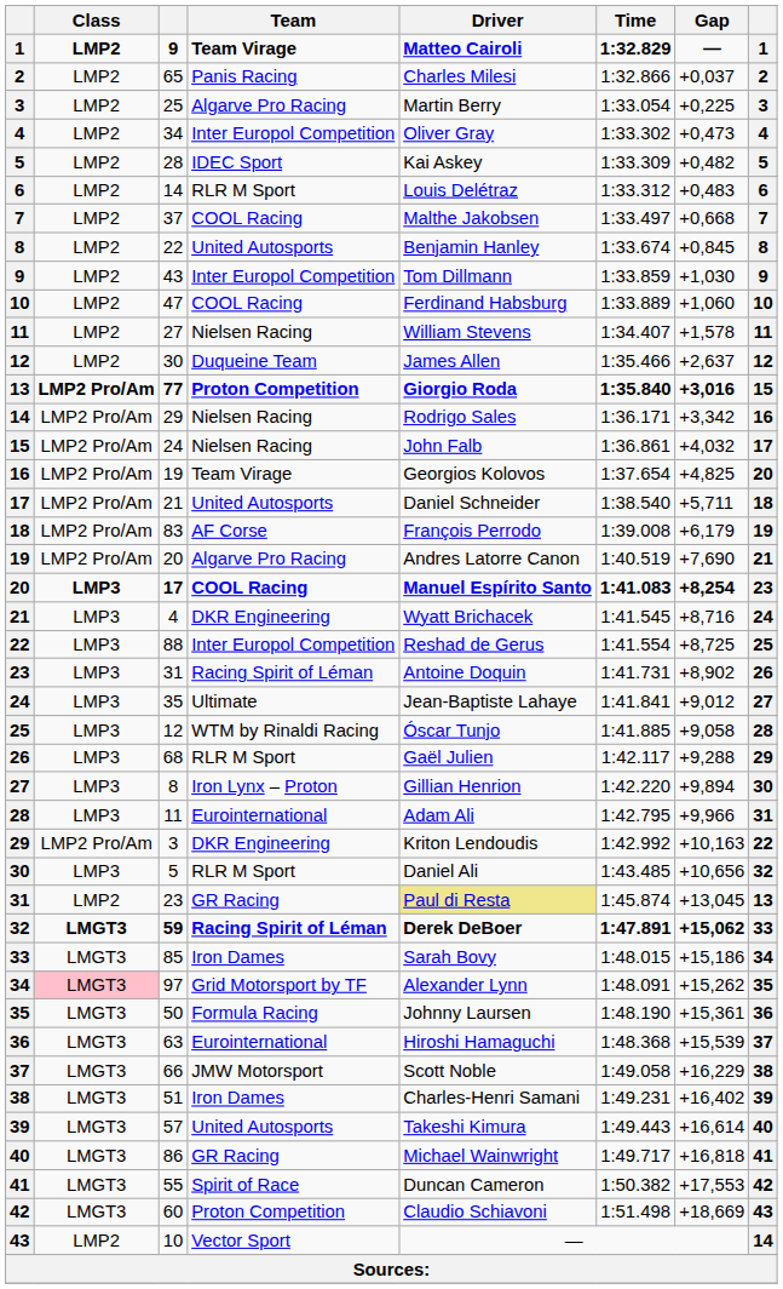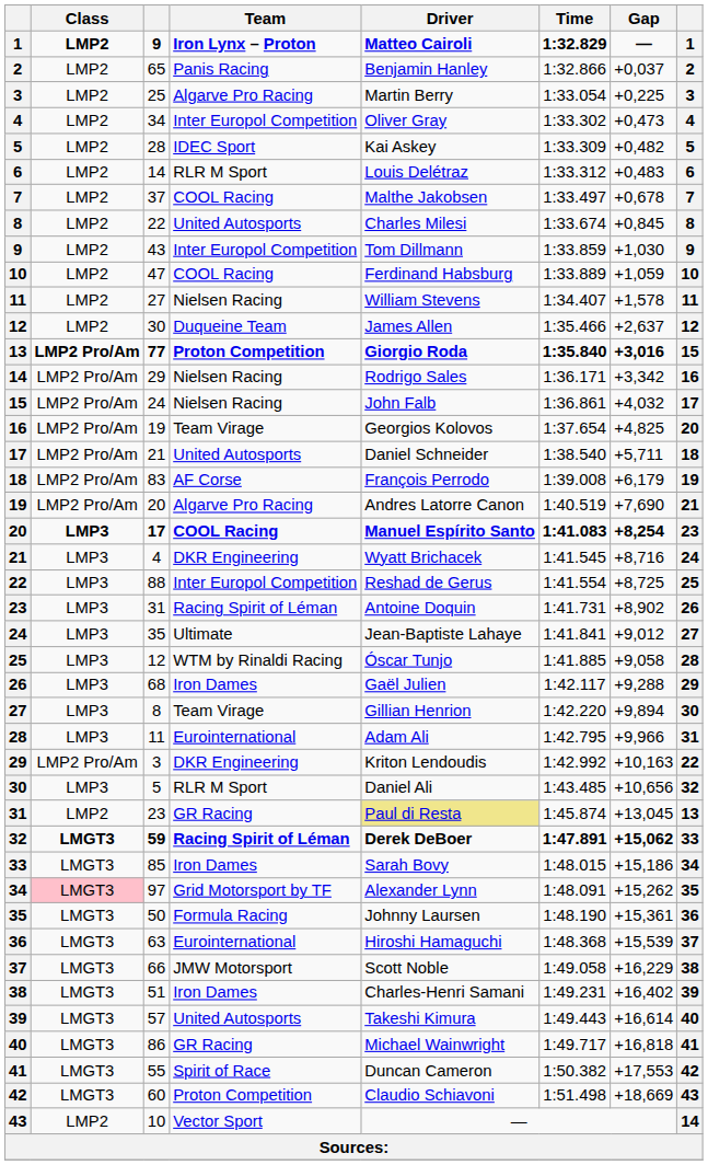row 2 | Team: Team Virage -> Iron Lynx – Proton
row 3 | Driver: Charles Milesi -> Benjamin Hanley
row 8 | Gap: +0,668 -> +0,678
row 9 | Driver: Benjamin Hanley -> Charles Milesi
row 11 | Gap: +1,060 -> +1,059
row 27 | Team: RLR M Sport -> Iron Dames
row 28 | Team: Iron Lynx – Proton -> Team Virage
